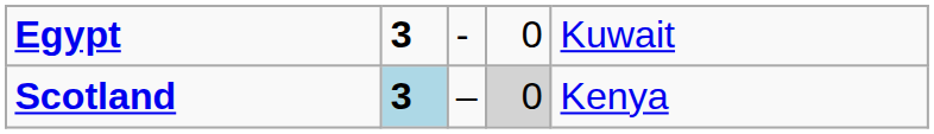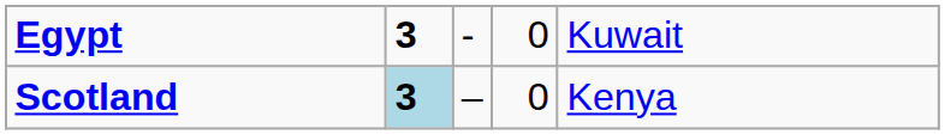Scotland | column 4: lightgrey background -> no background
